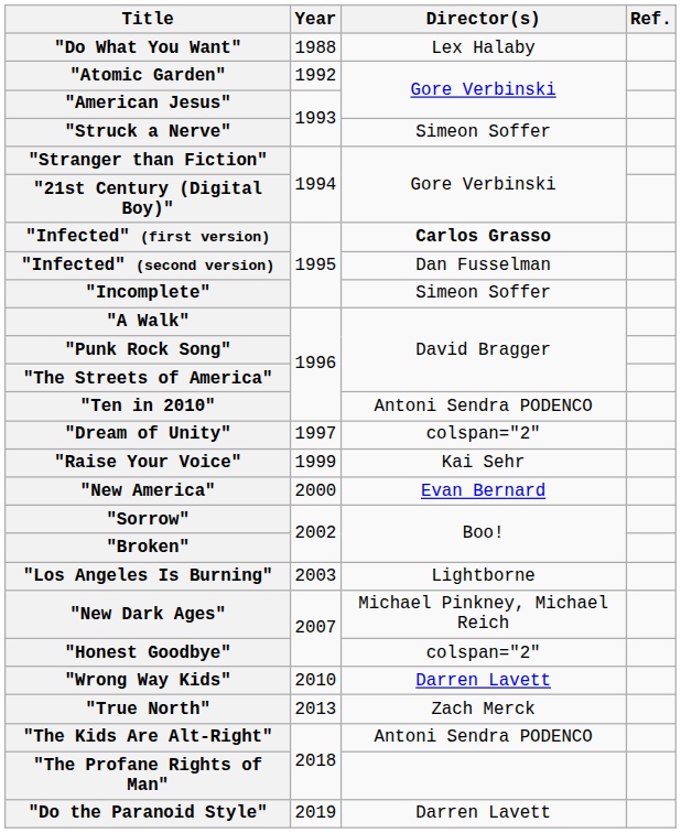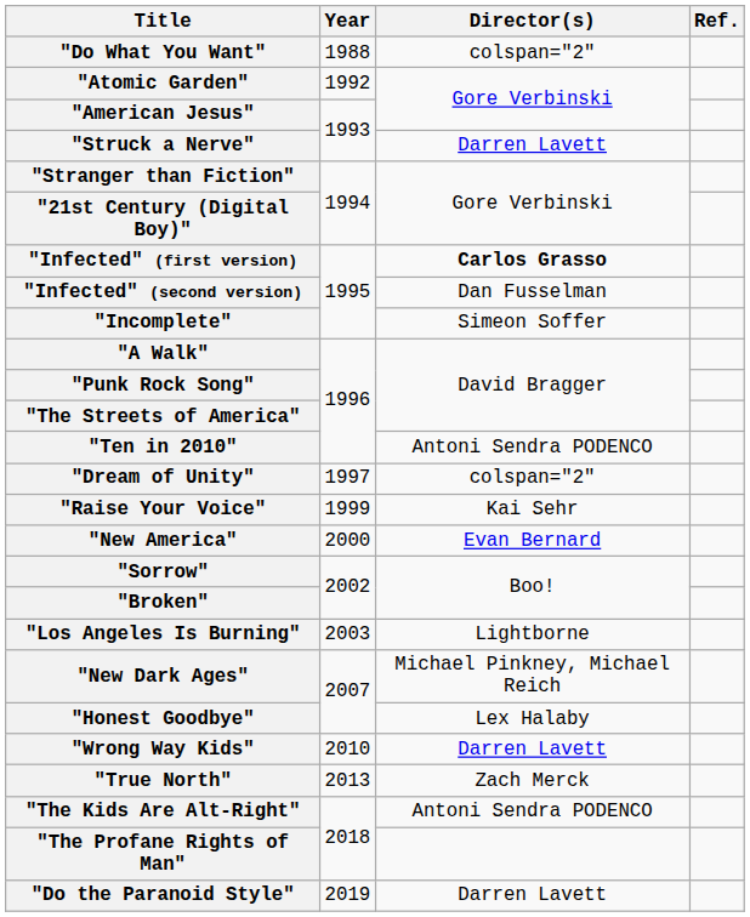"Do What You Want" | Director(s): Lex Halaby -> colspan="2"
"Struck a Nerve" | Director(s): Simeon Soffer -> Darren Lavett
"Honest Goodbye" | Director(s): colspan="2" -> Lex Halaby
